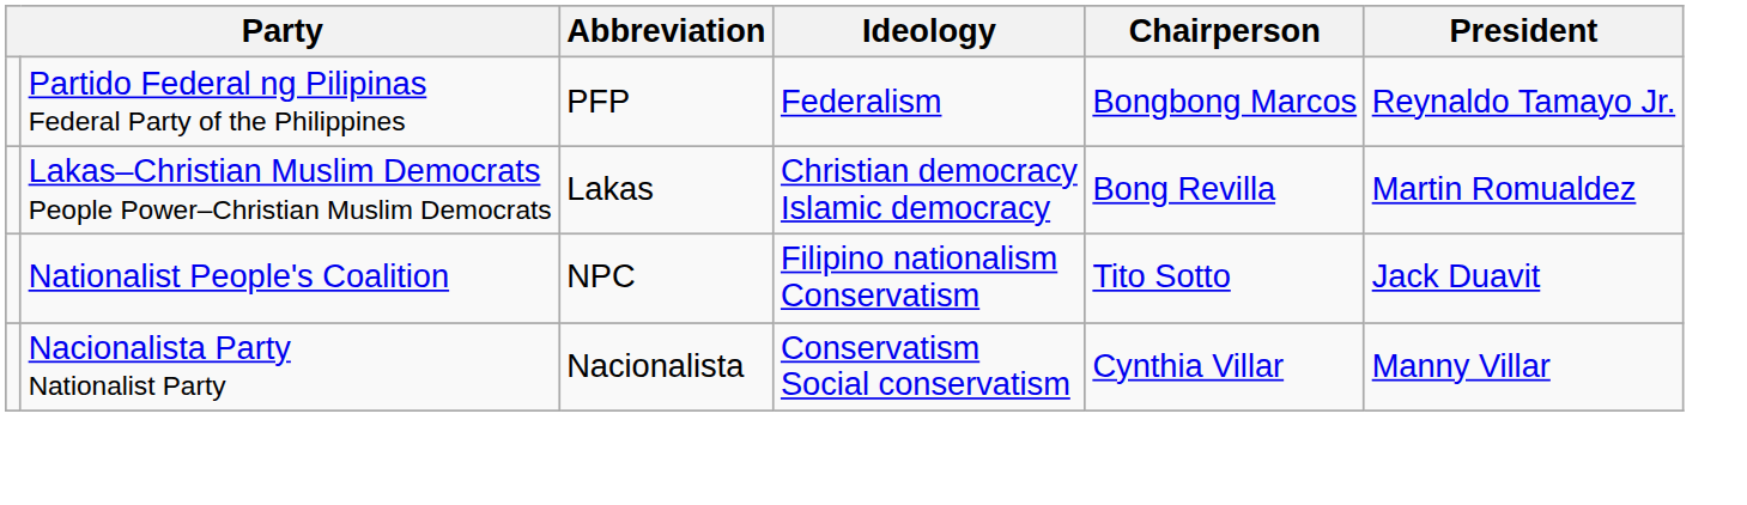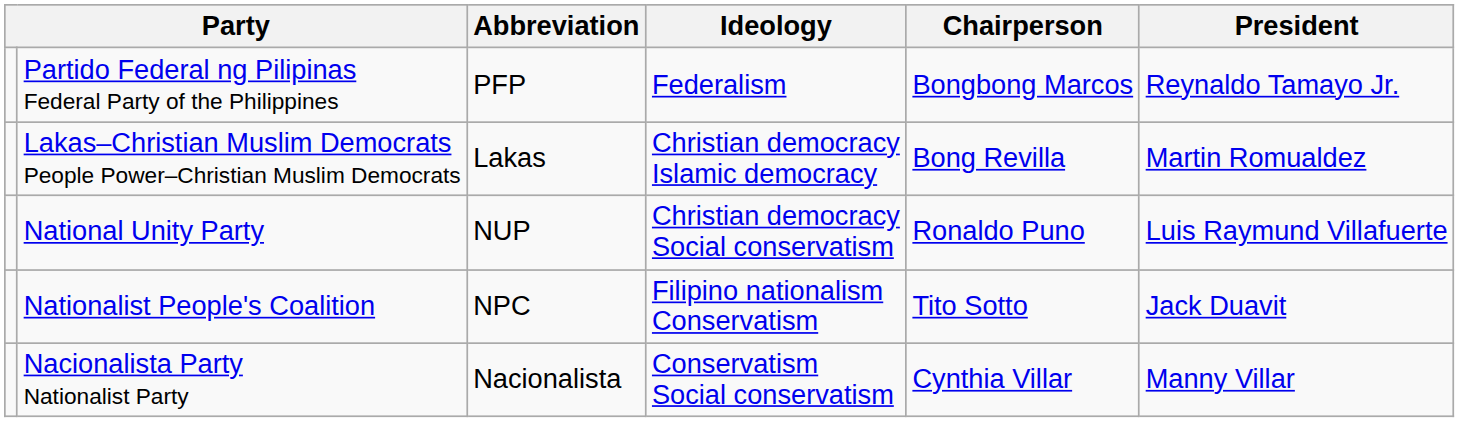+ row: National Unity Party | NUP | Christian democracy Social conservatism | Ronaldo Puno | Luis Raymund Villafuerte
